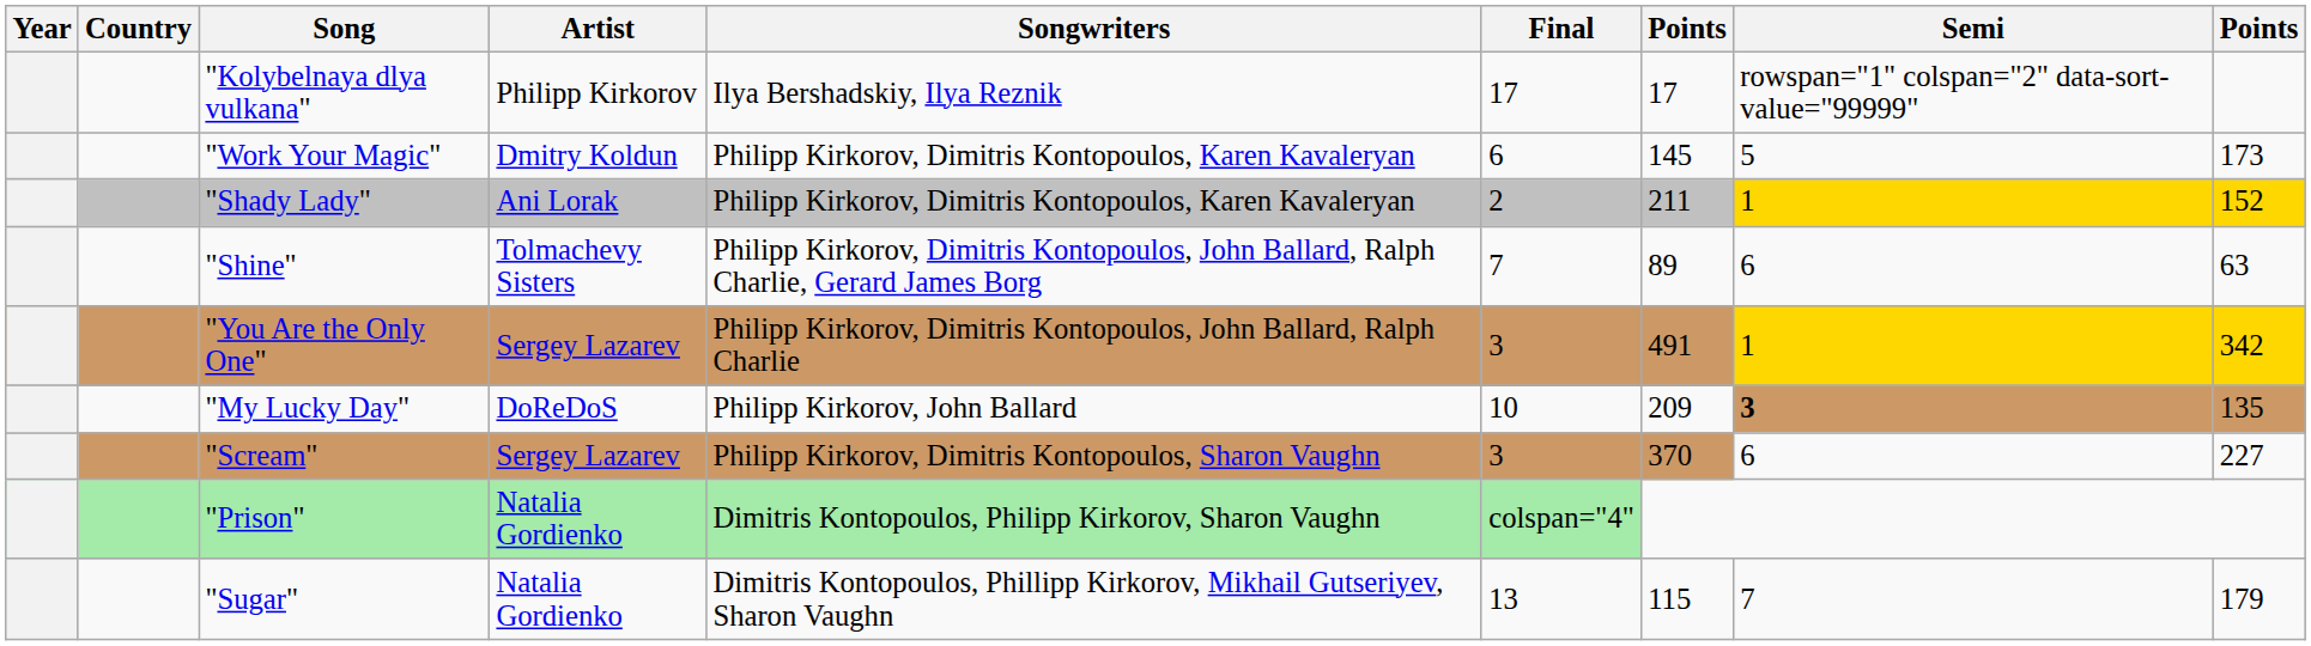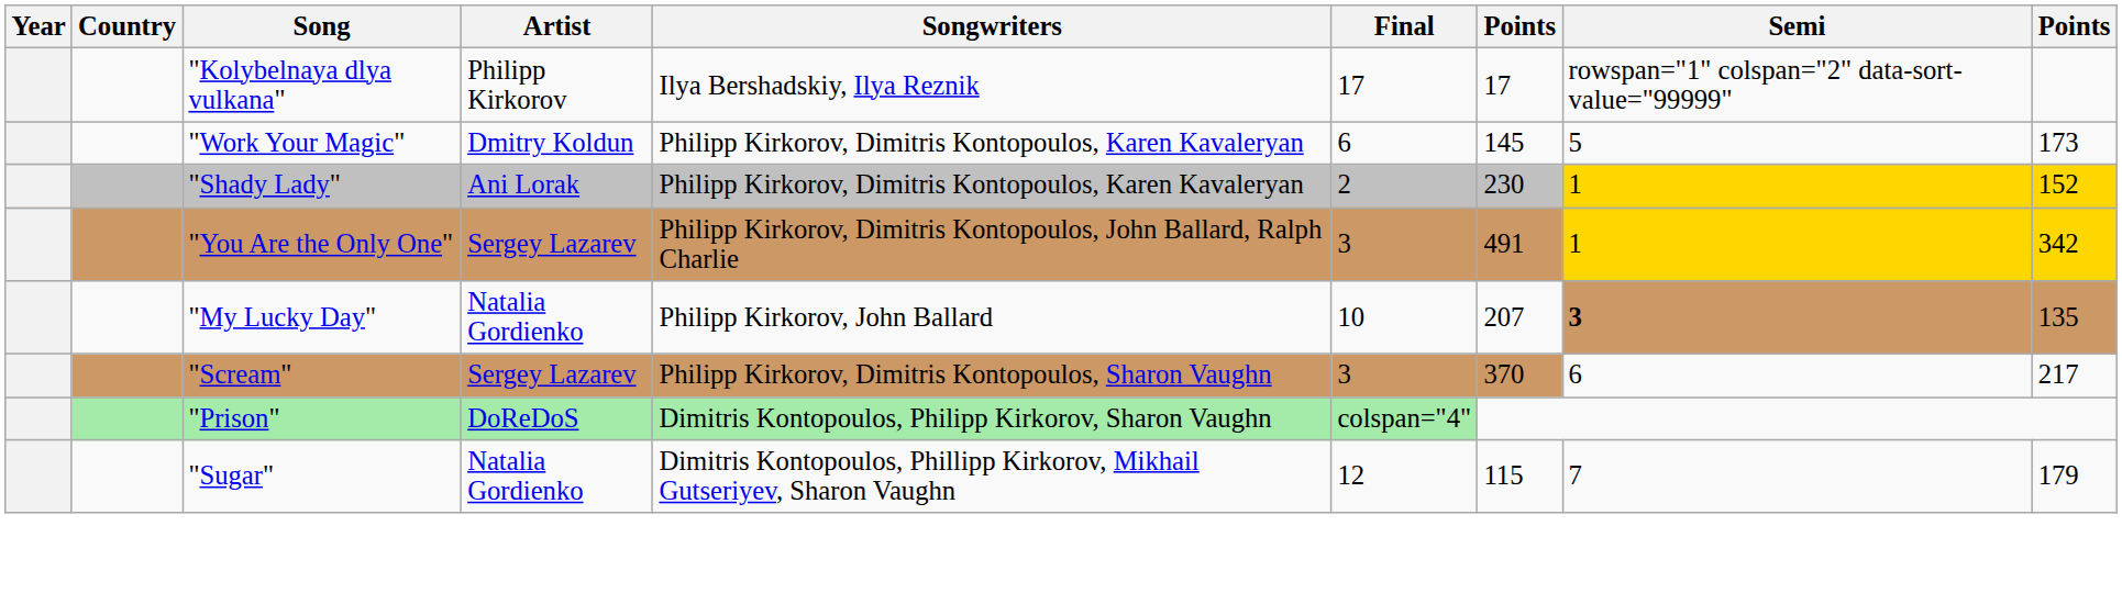"Shady Lady" | column 7: 211 -> 230
- row: "Shine" | Tolmachevy Sisters | Philipp Kirkorov, Dimitris Kontopoulos, John Ballard, Ralph Charlie, Gerard James Borg | 7 | 89 | 6 | 63
"My Lucky Day" | Artist: DoReDoS -> Natalia Gordienko
"My Lucky Day" | column 7: 209 -> 207
"Scream" | column 9: 227 -> 217
"Prison" | Artist: Natalia Gordienko -> DoReDoS
"Sugar" | Final: 13 -> 12
